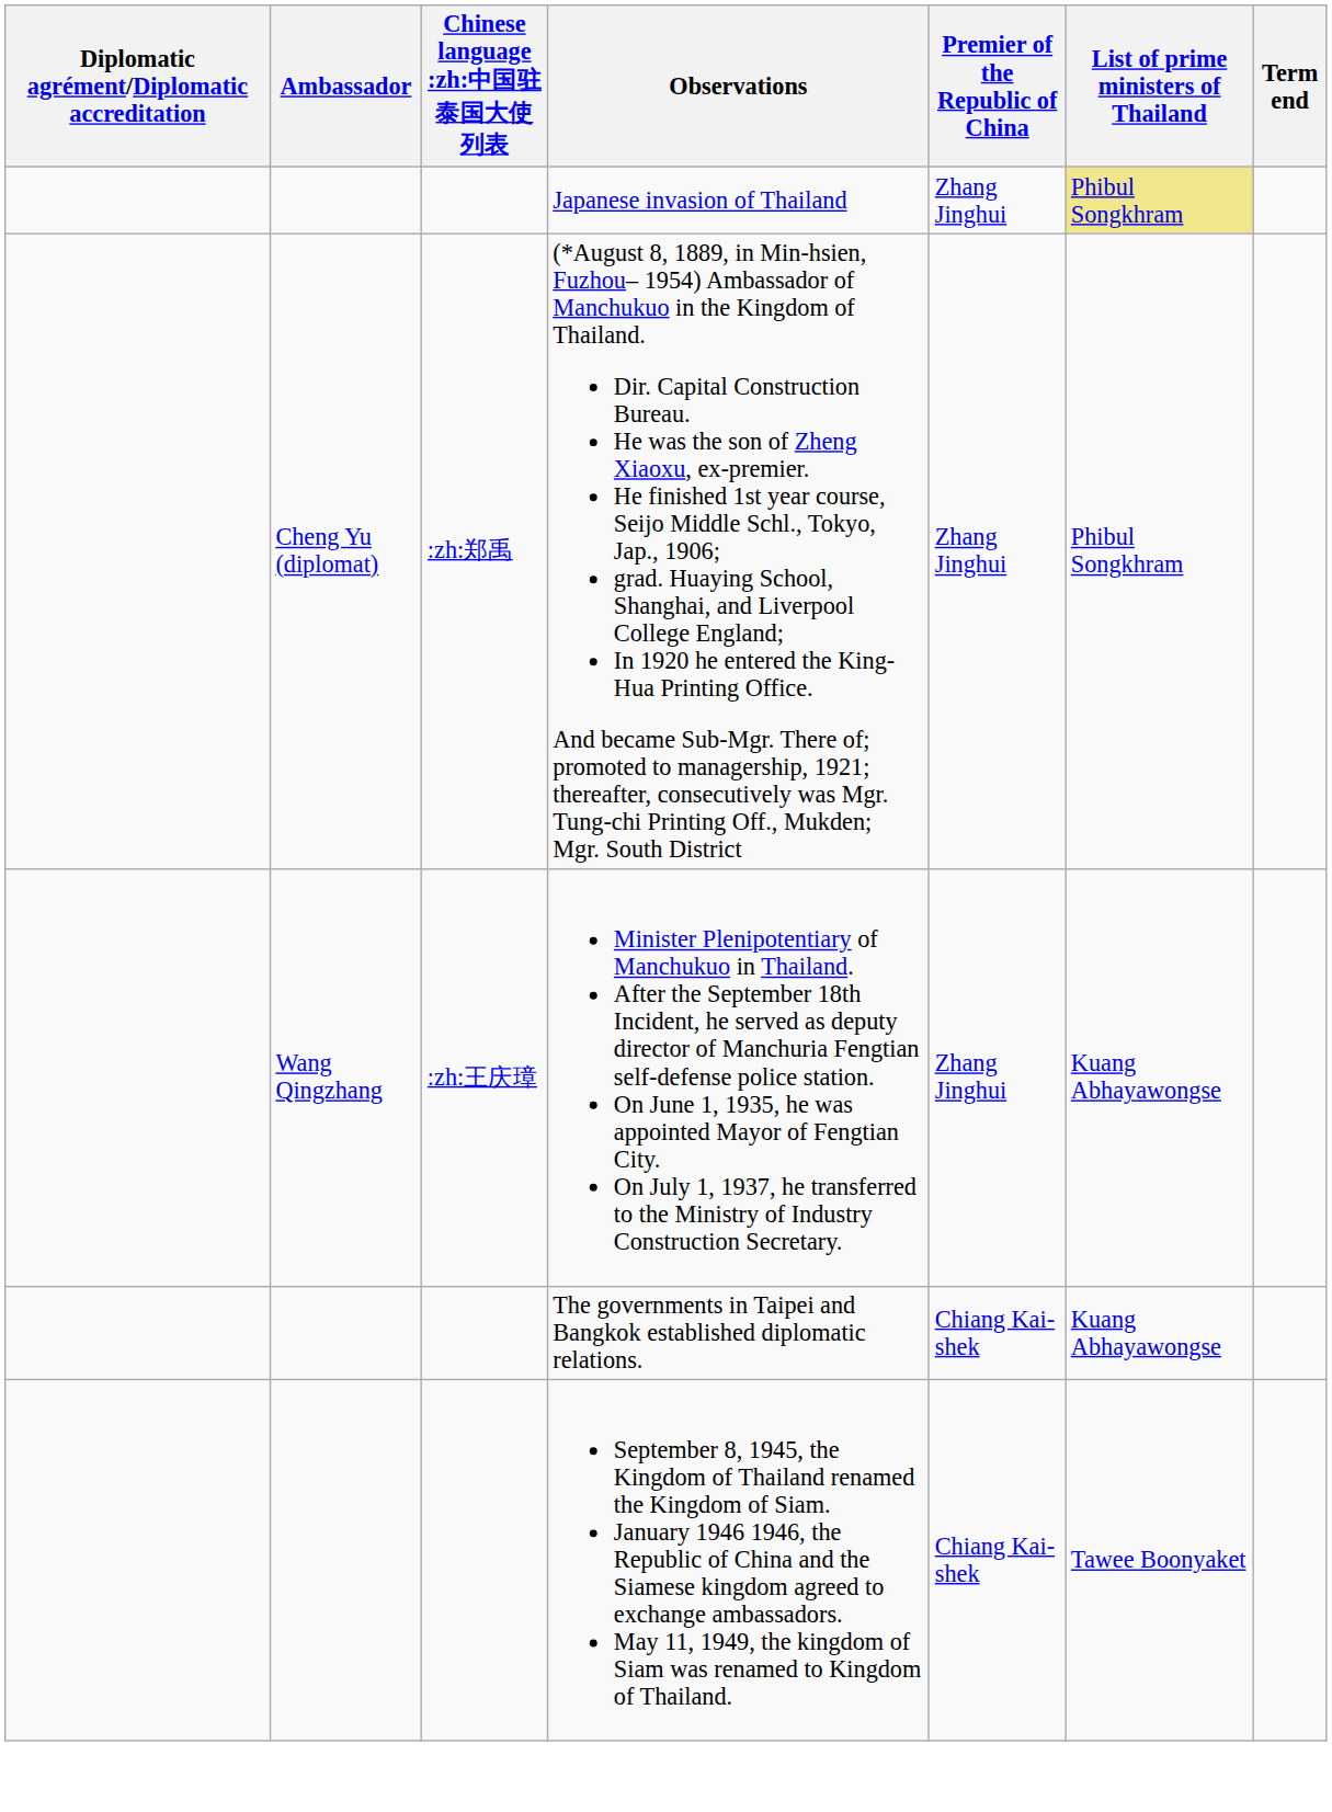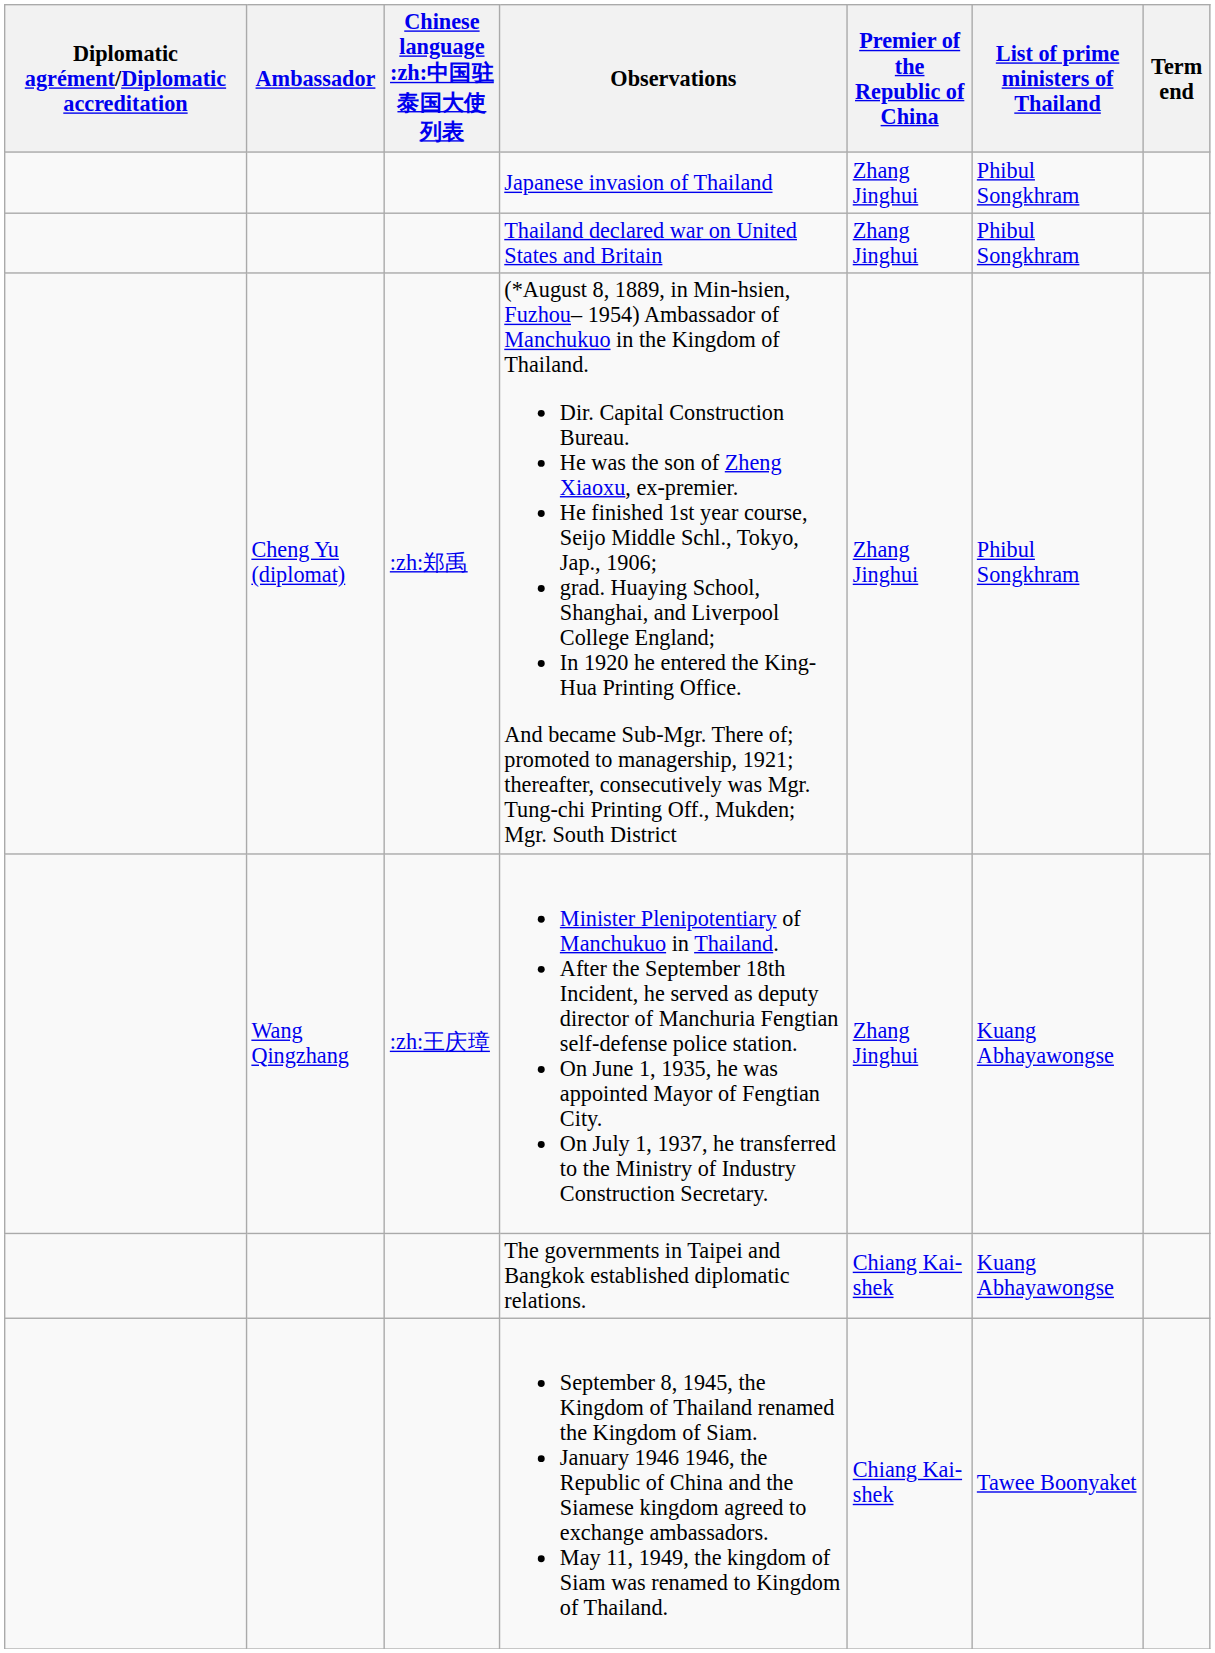Japanese invasion of Thailand | List of prime ministers of Thailand: khaki background -> no background
+ row: Thailand declared war on United States and Britain | Zhang Jinghui | Phibul Songkhram
